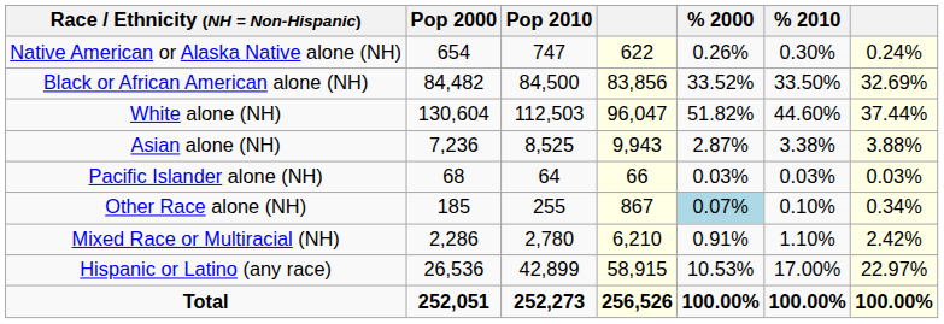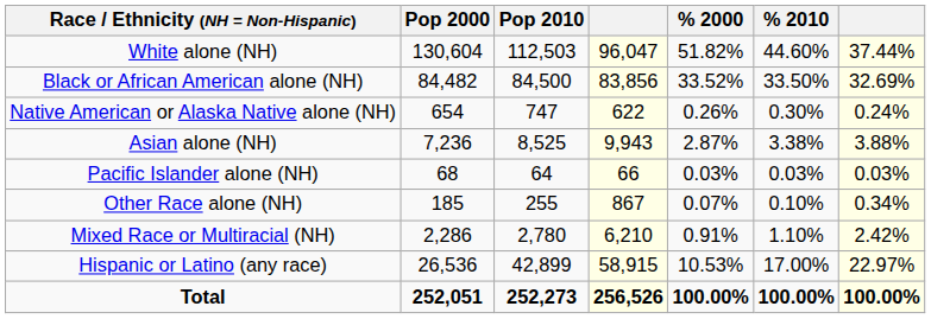rows swapped: White alone (NH) <-> Native American or Alaska Native alone (NH)
Other Race alone (NH) | % 2000: lightblue background -> no background
